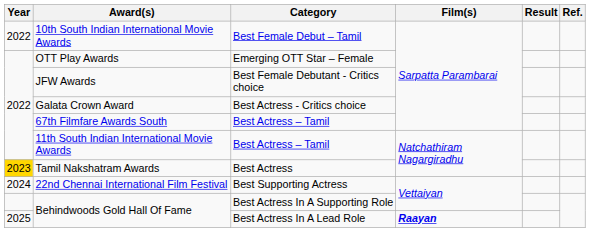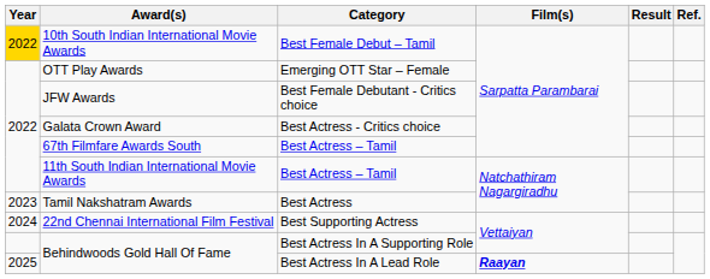10th South Indian International Movie Awards | Year: no background -> gold background
Tamil Nakshatram Awards | Year: gold background -> no background
